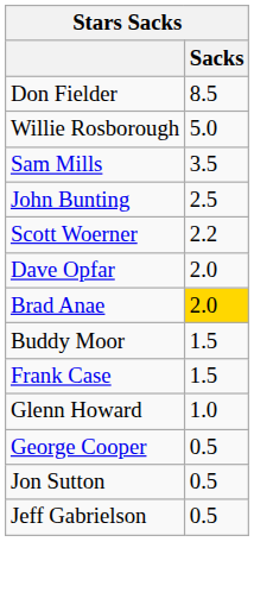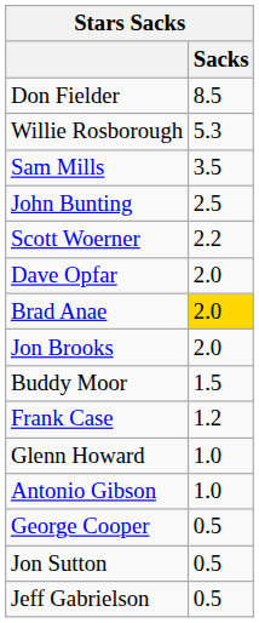Willie Rosborough | Sacks: 5.0 -> 5.3
+ row: Jon Brooks | 2.0
Frank Case | Sacks: 1.5 -> 1.2
+ row: Antonio Gibson | 1.0
